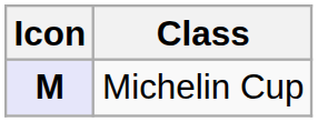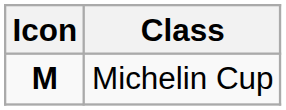Michelin Cup | Icon: lavender background -> no background
